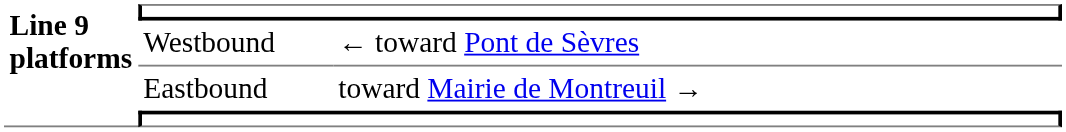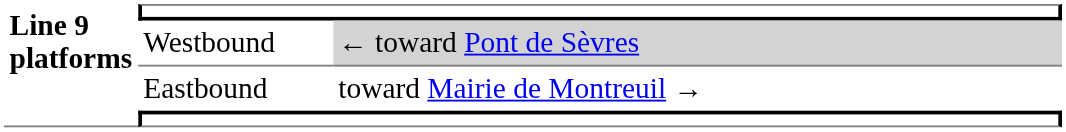Westbound | column 3: no background -> lightgrey background
